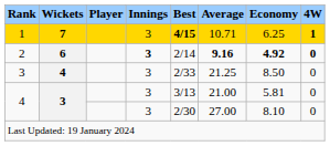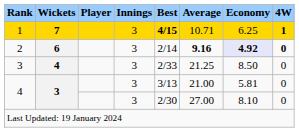2 | Innings: bold -> normal
2 | Economy: no background -> lavender background
